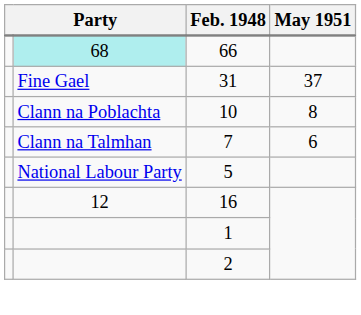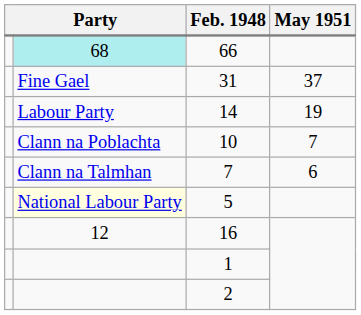+ row: Labour Party | 14 | 19
10 | May 1951: 8 -> 7
5 | column 2: no background -> lightyellow background
